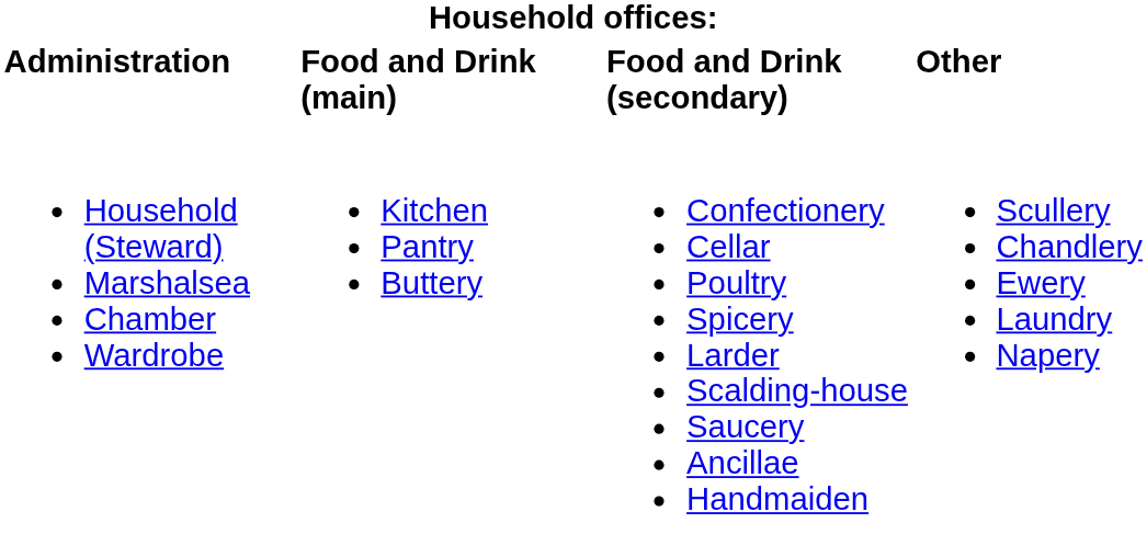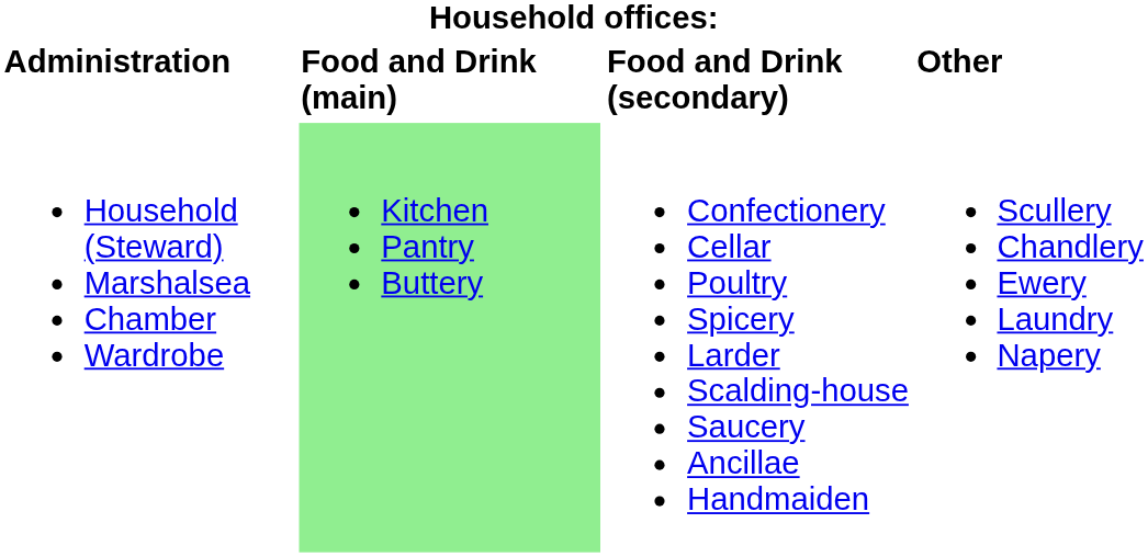Household (Steward) Marshalsea Chamber Wardrobe | Food and Drink (main): no background -> lightgreen background
